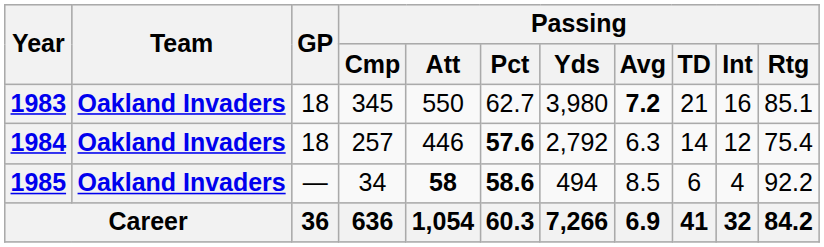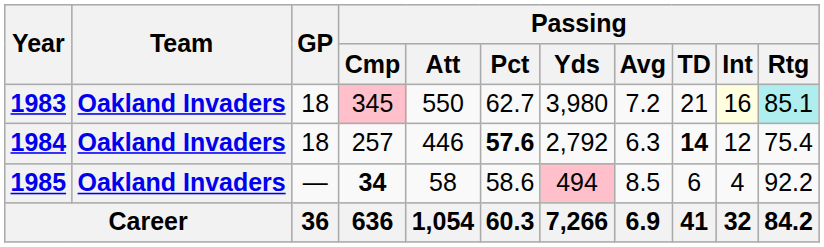1983 | Passing / Cmp: no background -> pink background
1983 | Passing / Avg: bold -> normal
1983 | Passing / Int: no background -> lightyellow background
1983 | Passing / Rtg: no background -> paleturquoise background
1984 | Passing / TD: normal -> bold
1985 | Passing / Cmp: normal -> bold
1985 | Passing / Att: bold -> normal
1985 | Passing / Pct: bold -> normal
1985 | Passing / Yds: no background -> pink background
